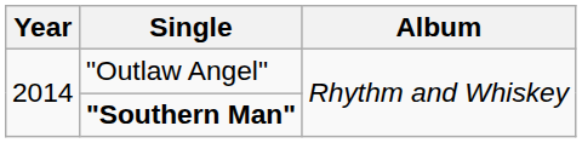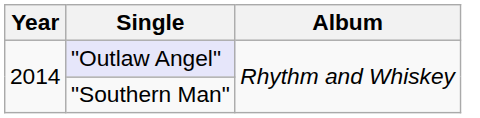"Outlaw Angel" | Single: no background -> lavender background
"Southern Man" | Single: bold -> normal
